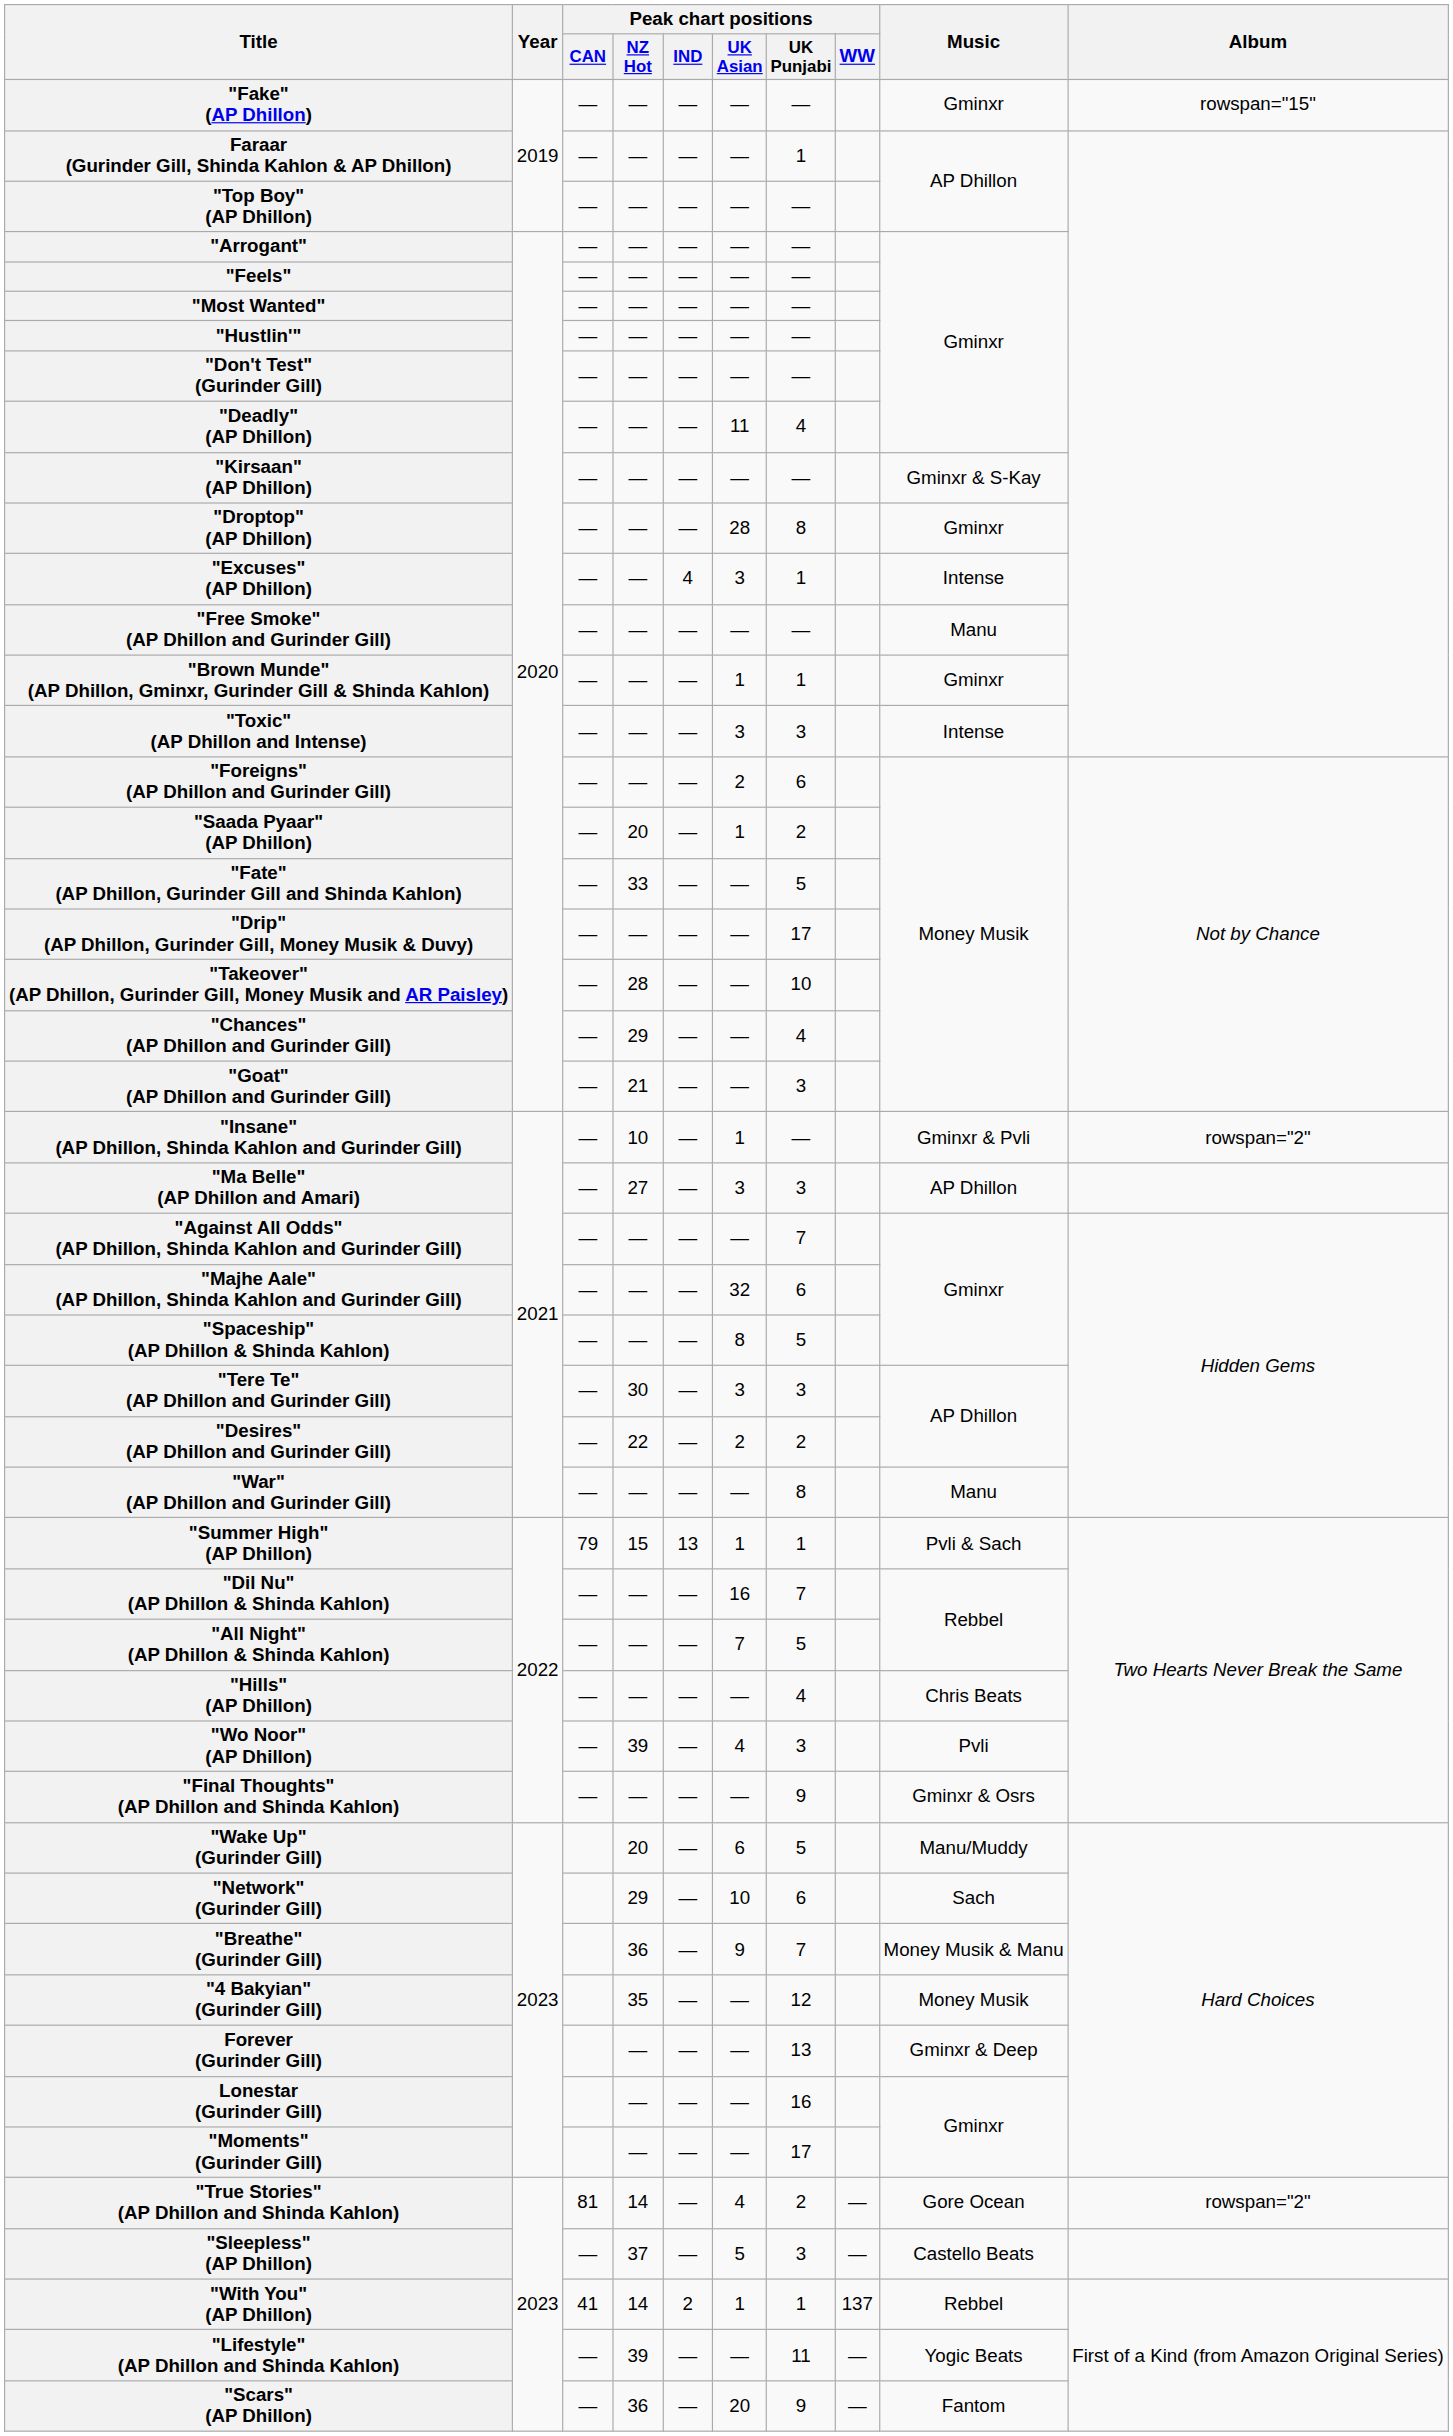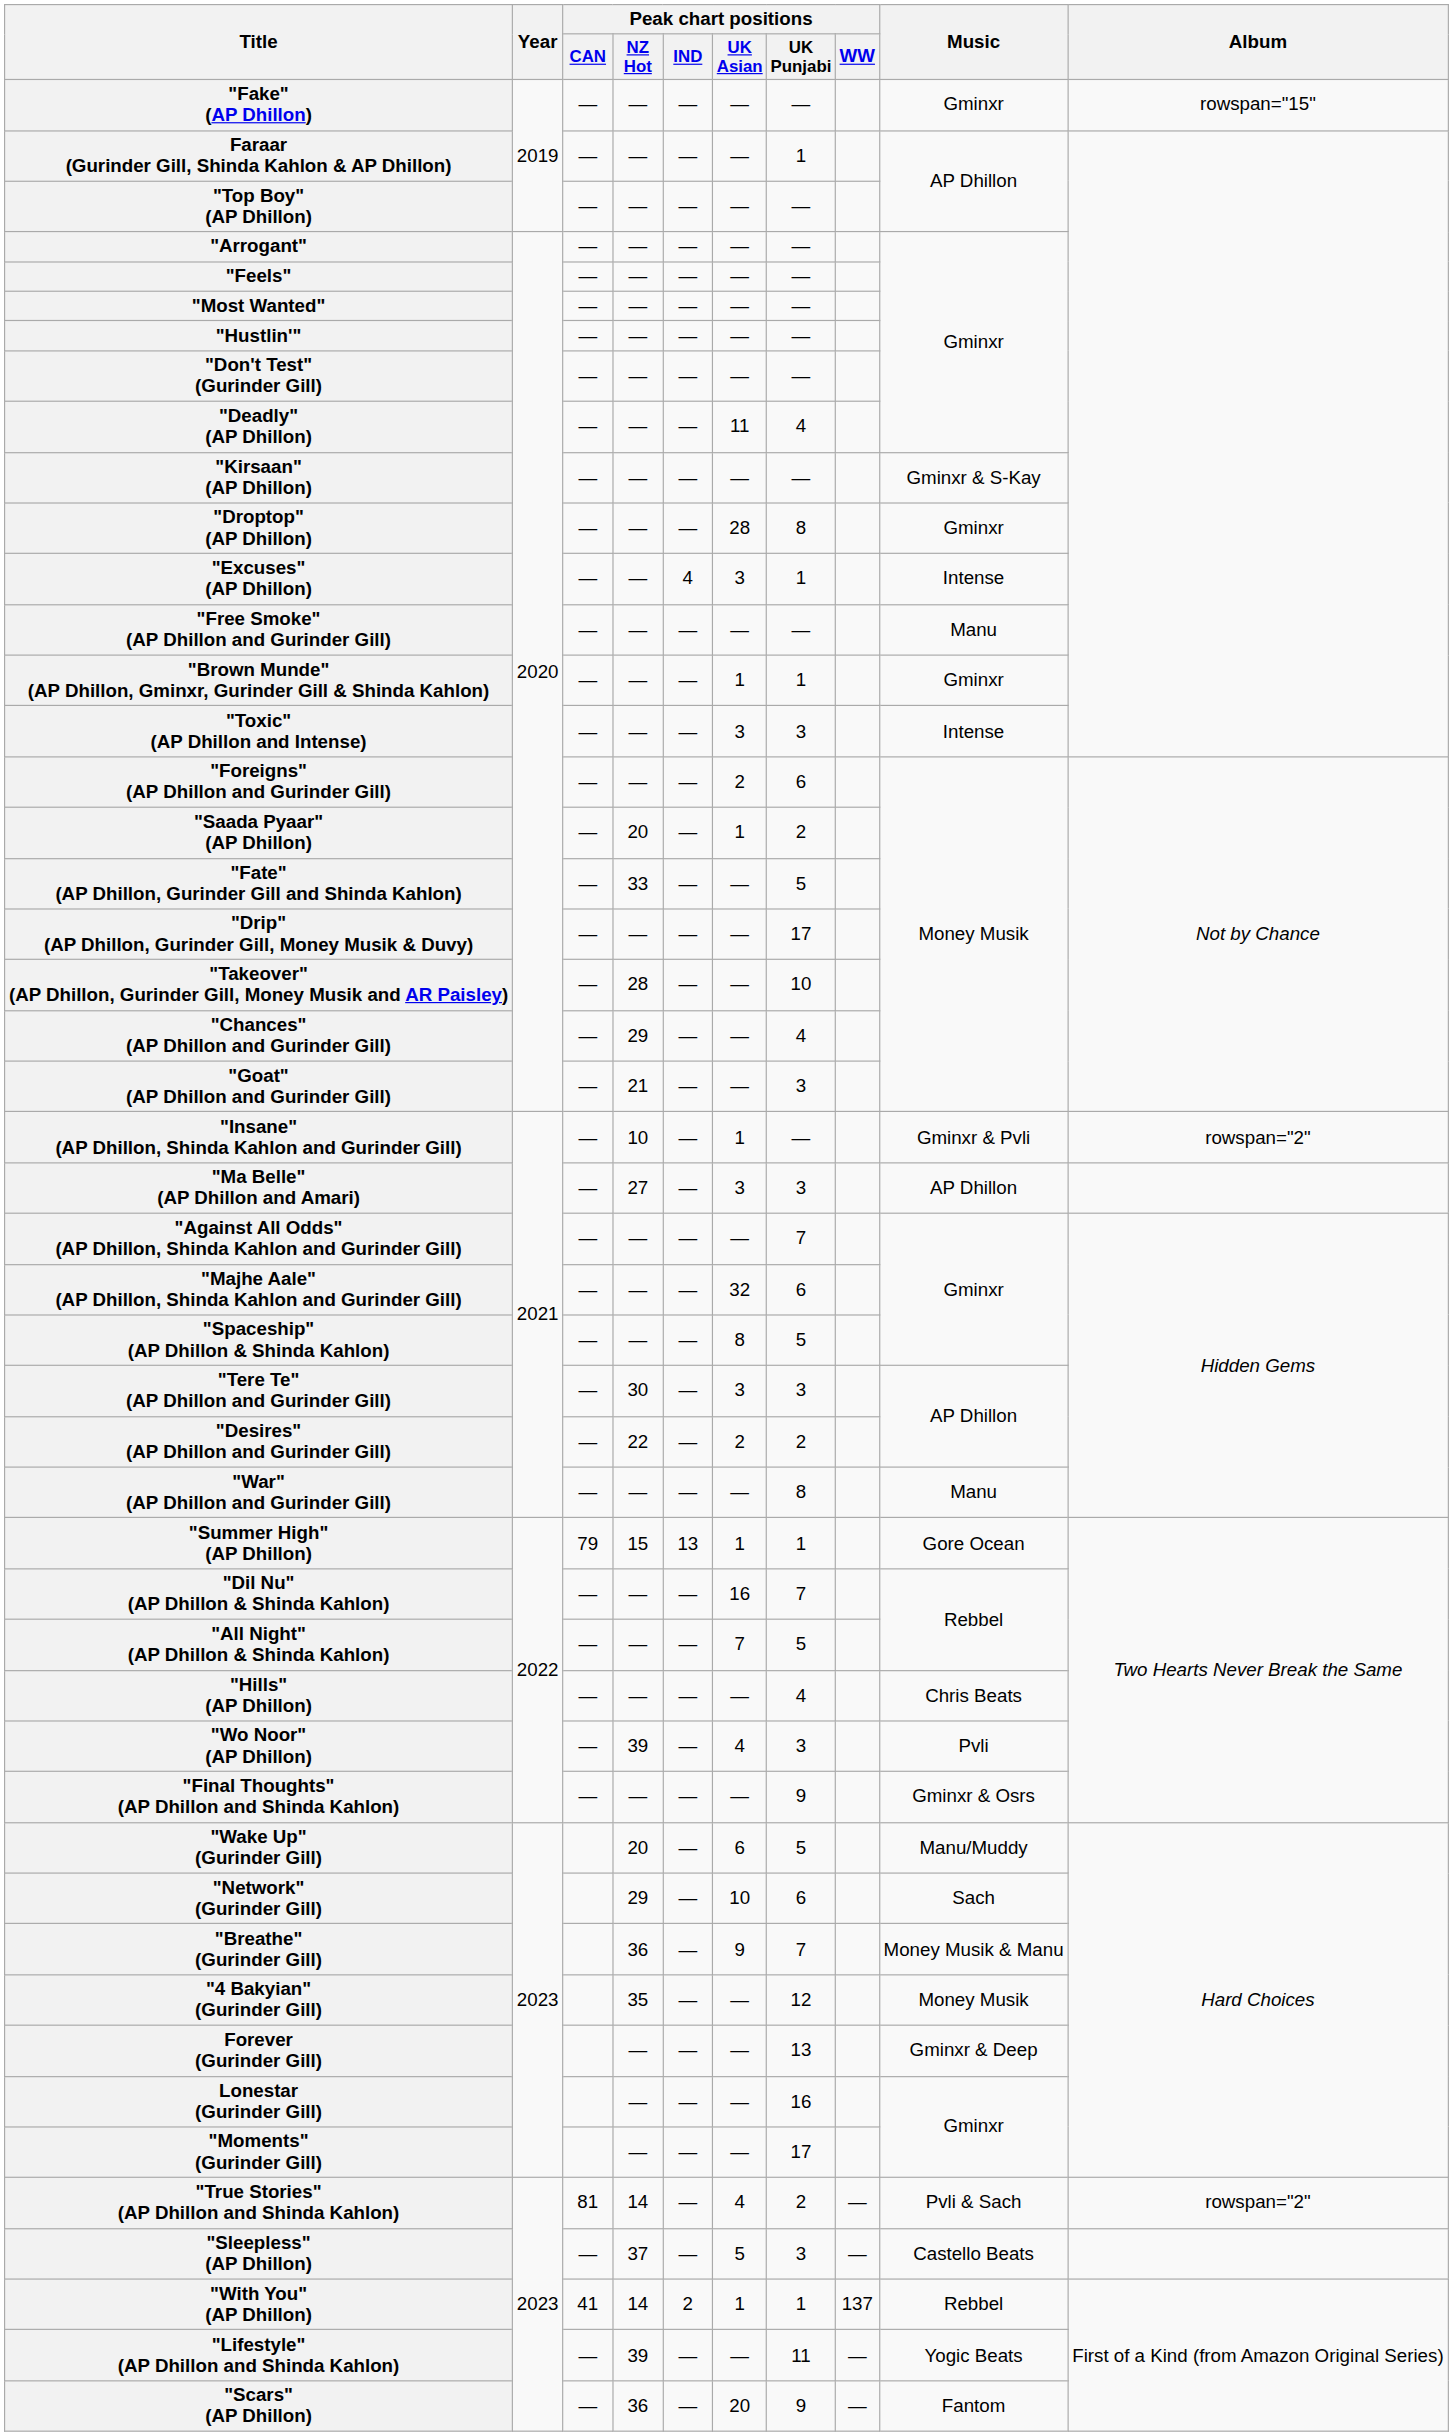"Summer High" (AP Dhillon) | Music: Pvli & Sach -> Gore Ocean
"True Stories" (AP Dhillon and Shinda Kahlon) | Music: Gore Ocean -> Pvli & Sach
